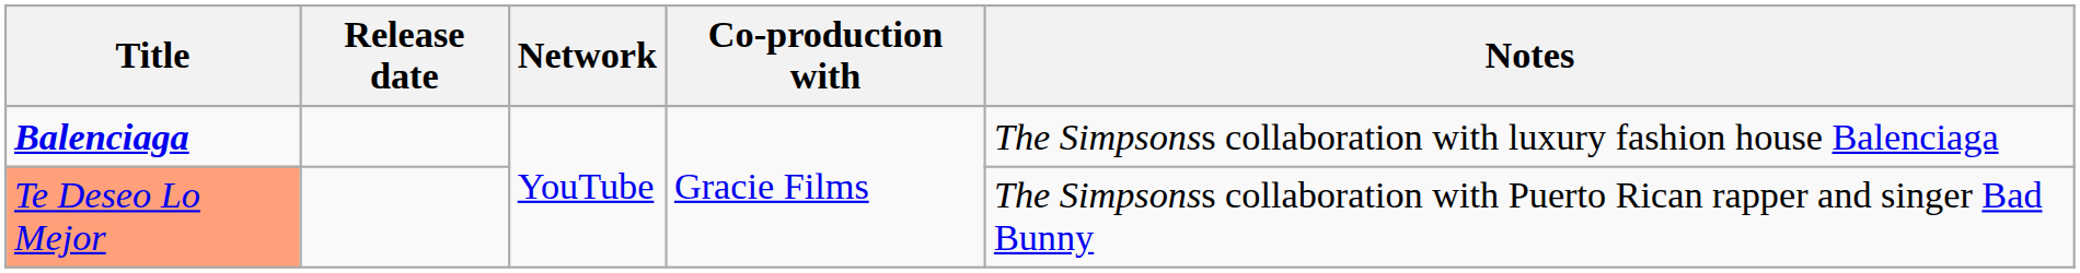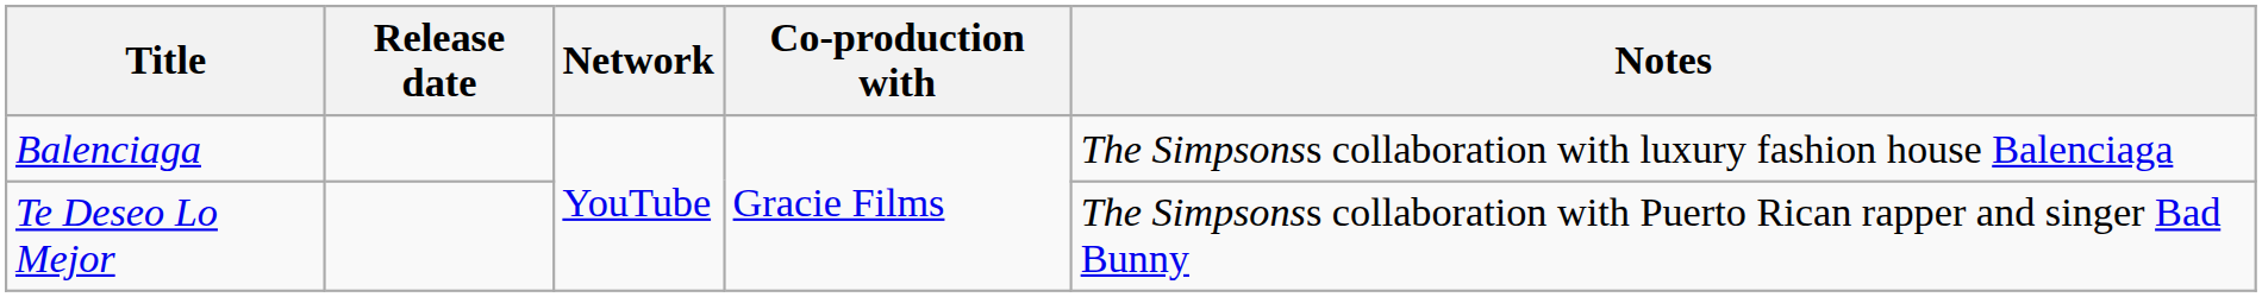Balenciaga | Title: bold -> normal
Te Deseo Lo Mejor | Title: lightsalmon background -> no background
